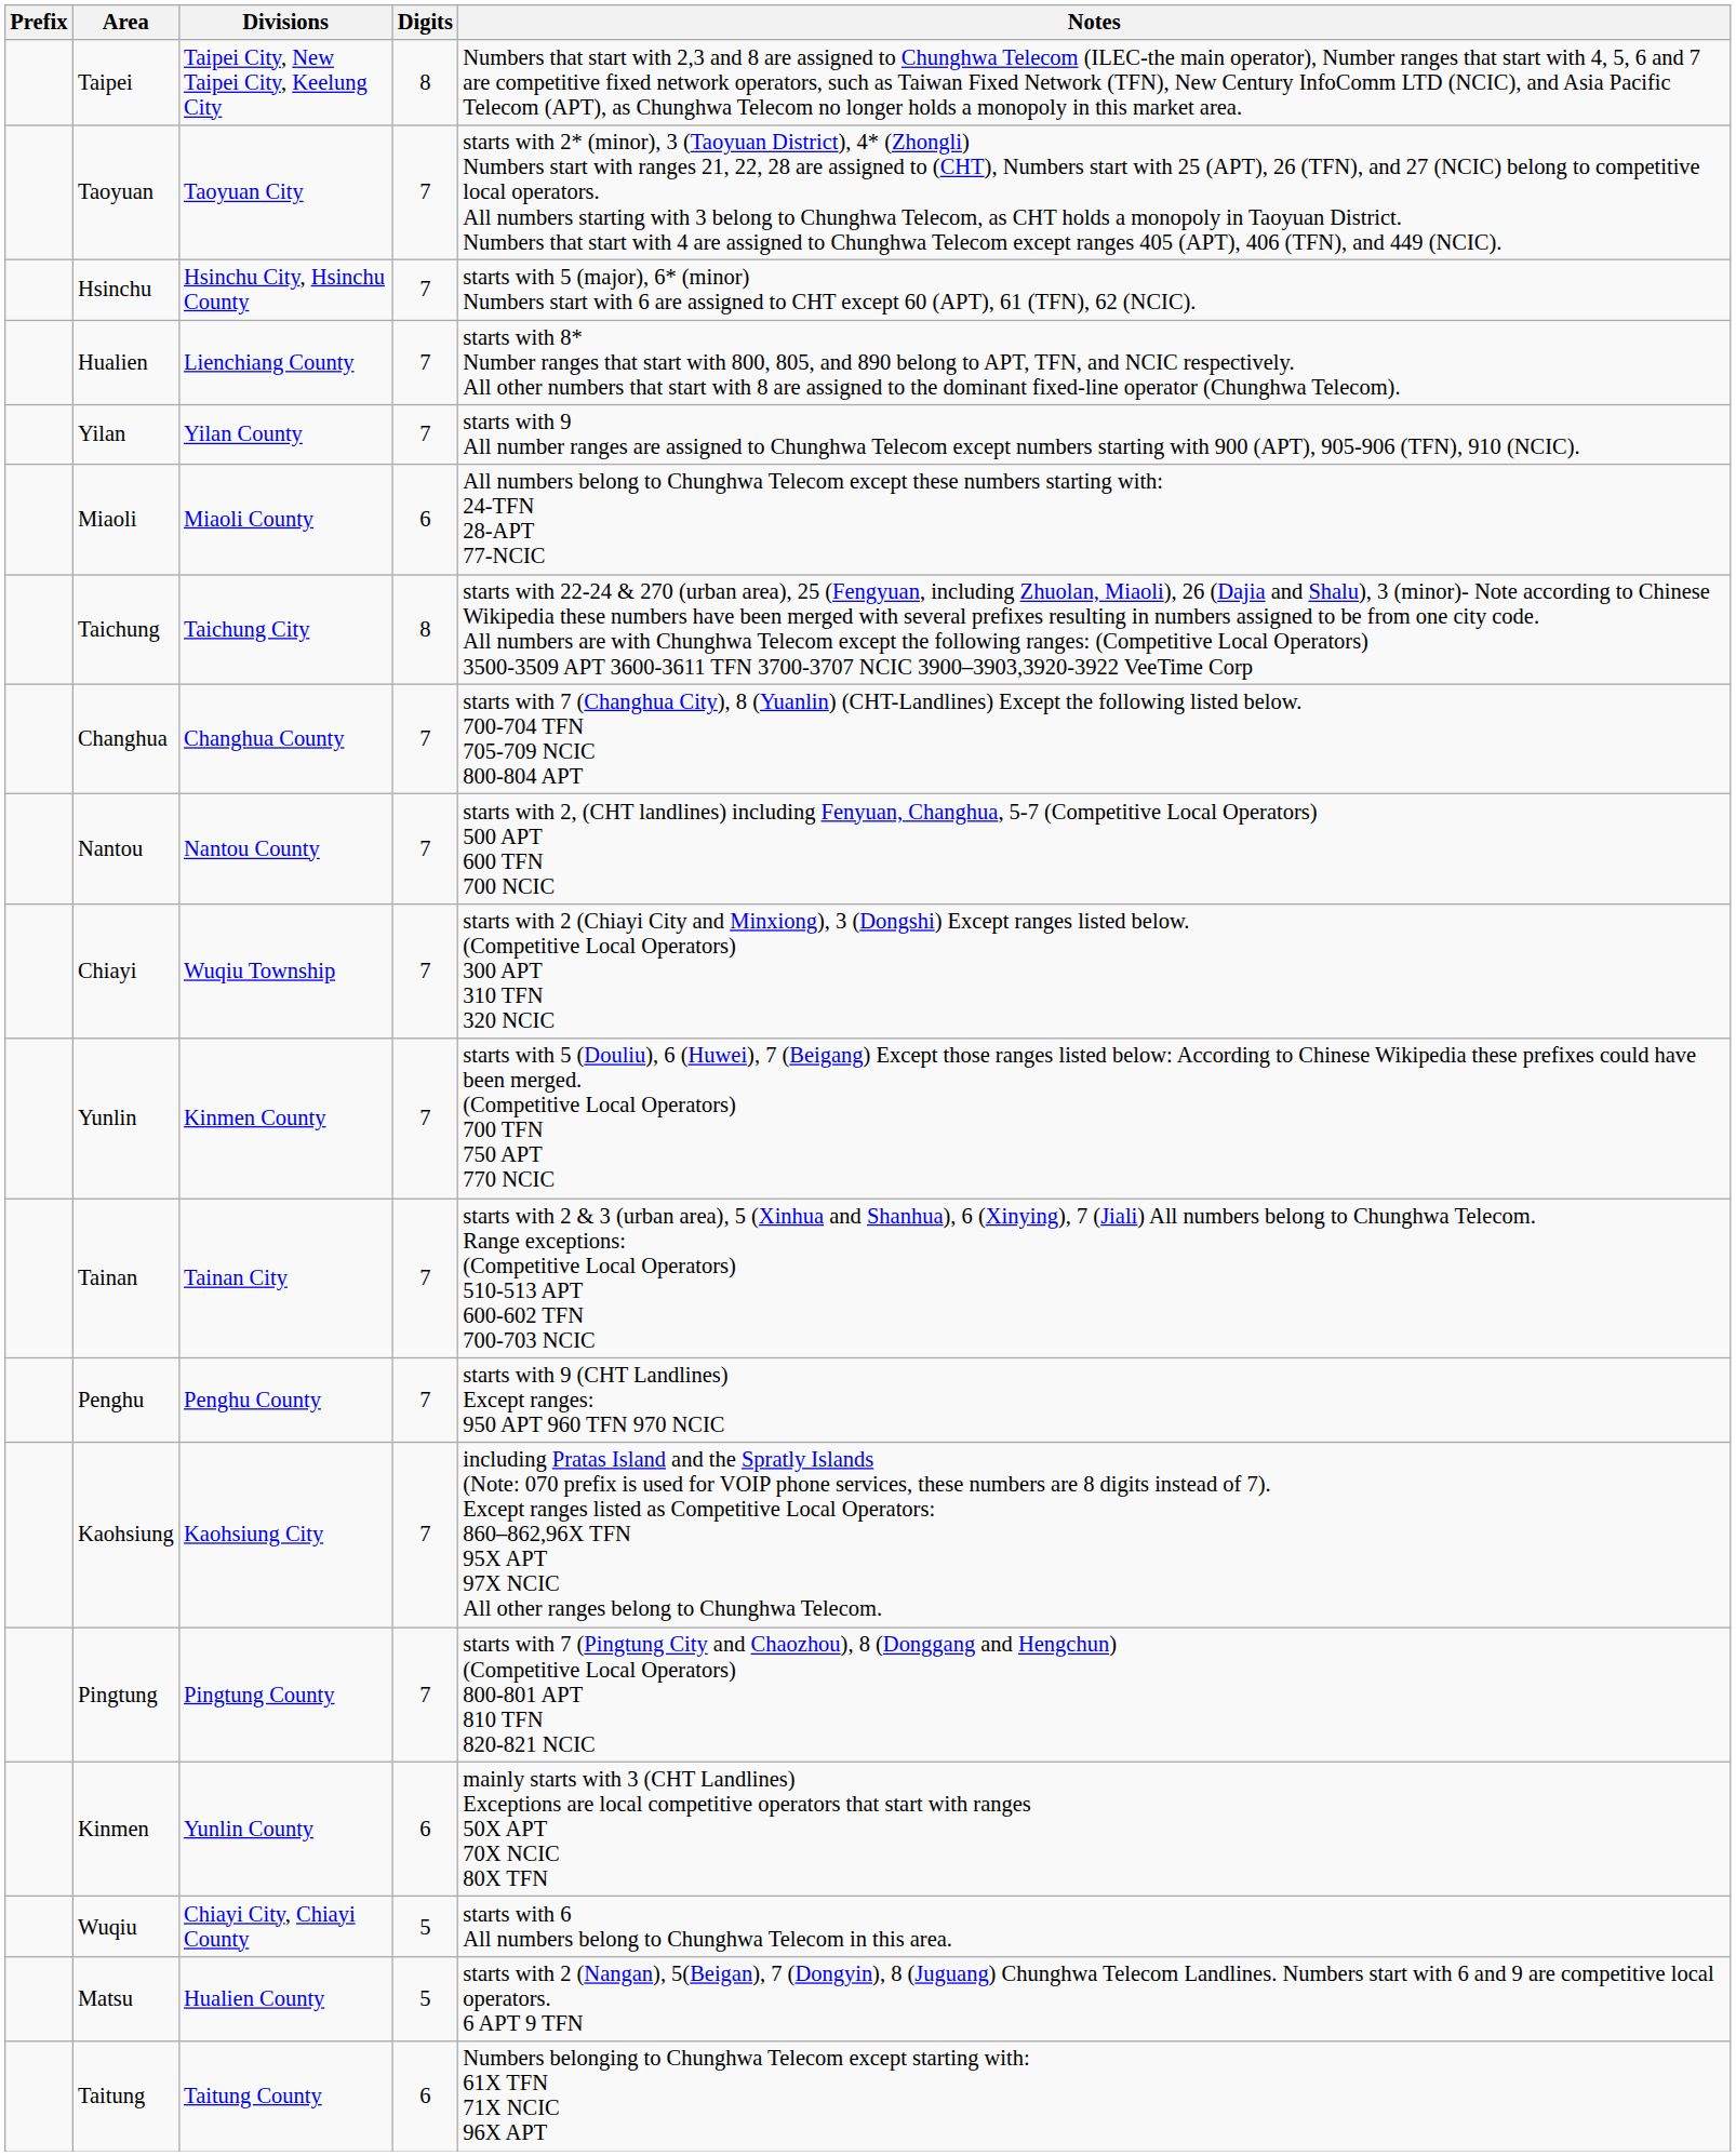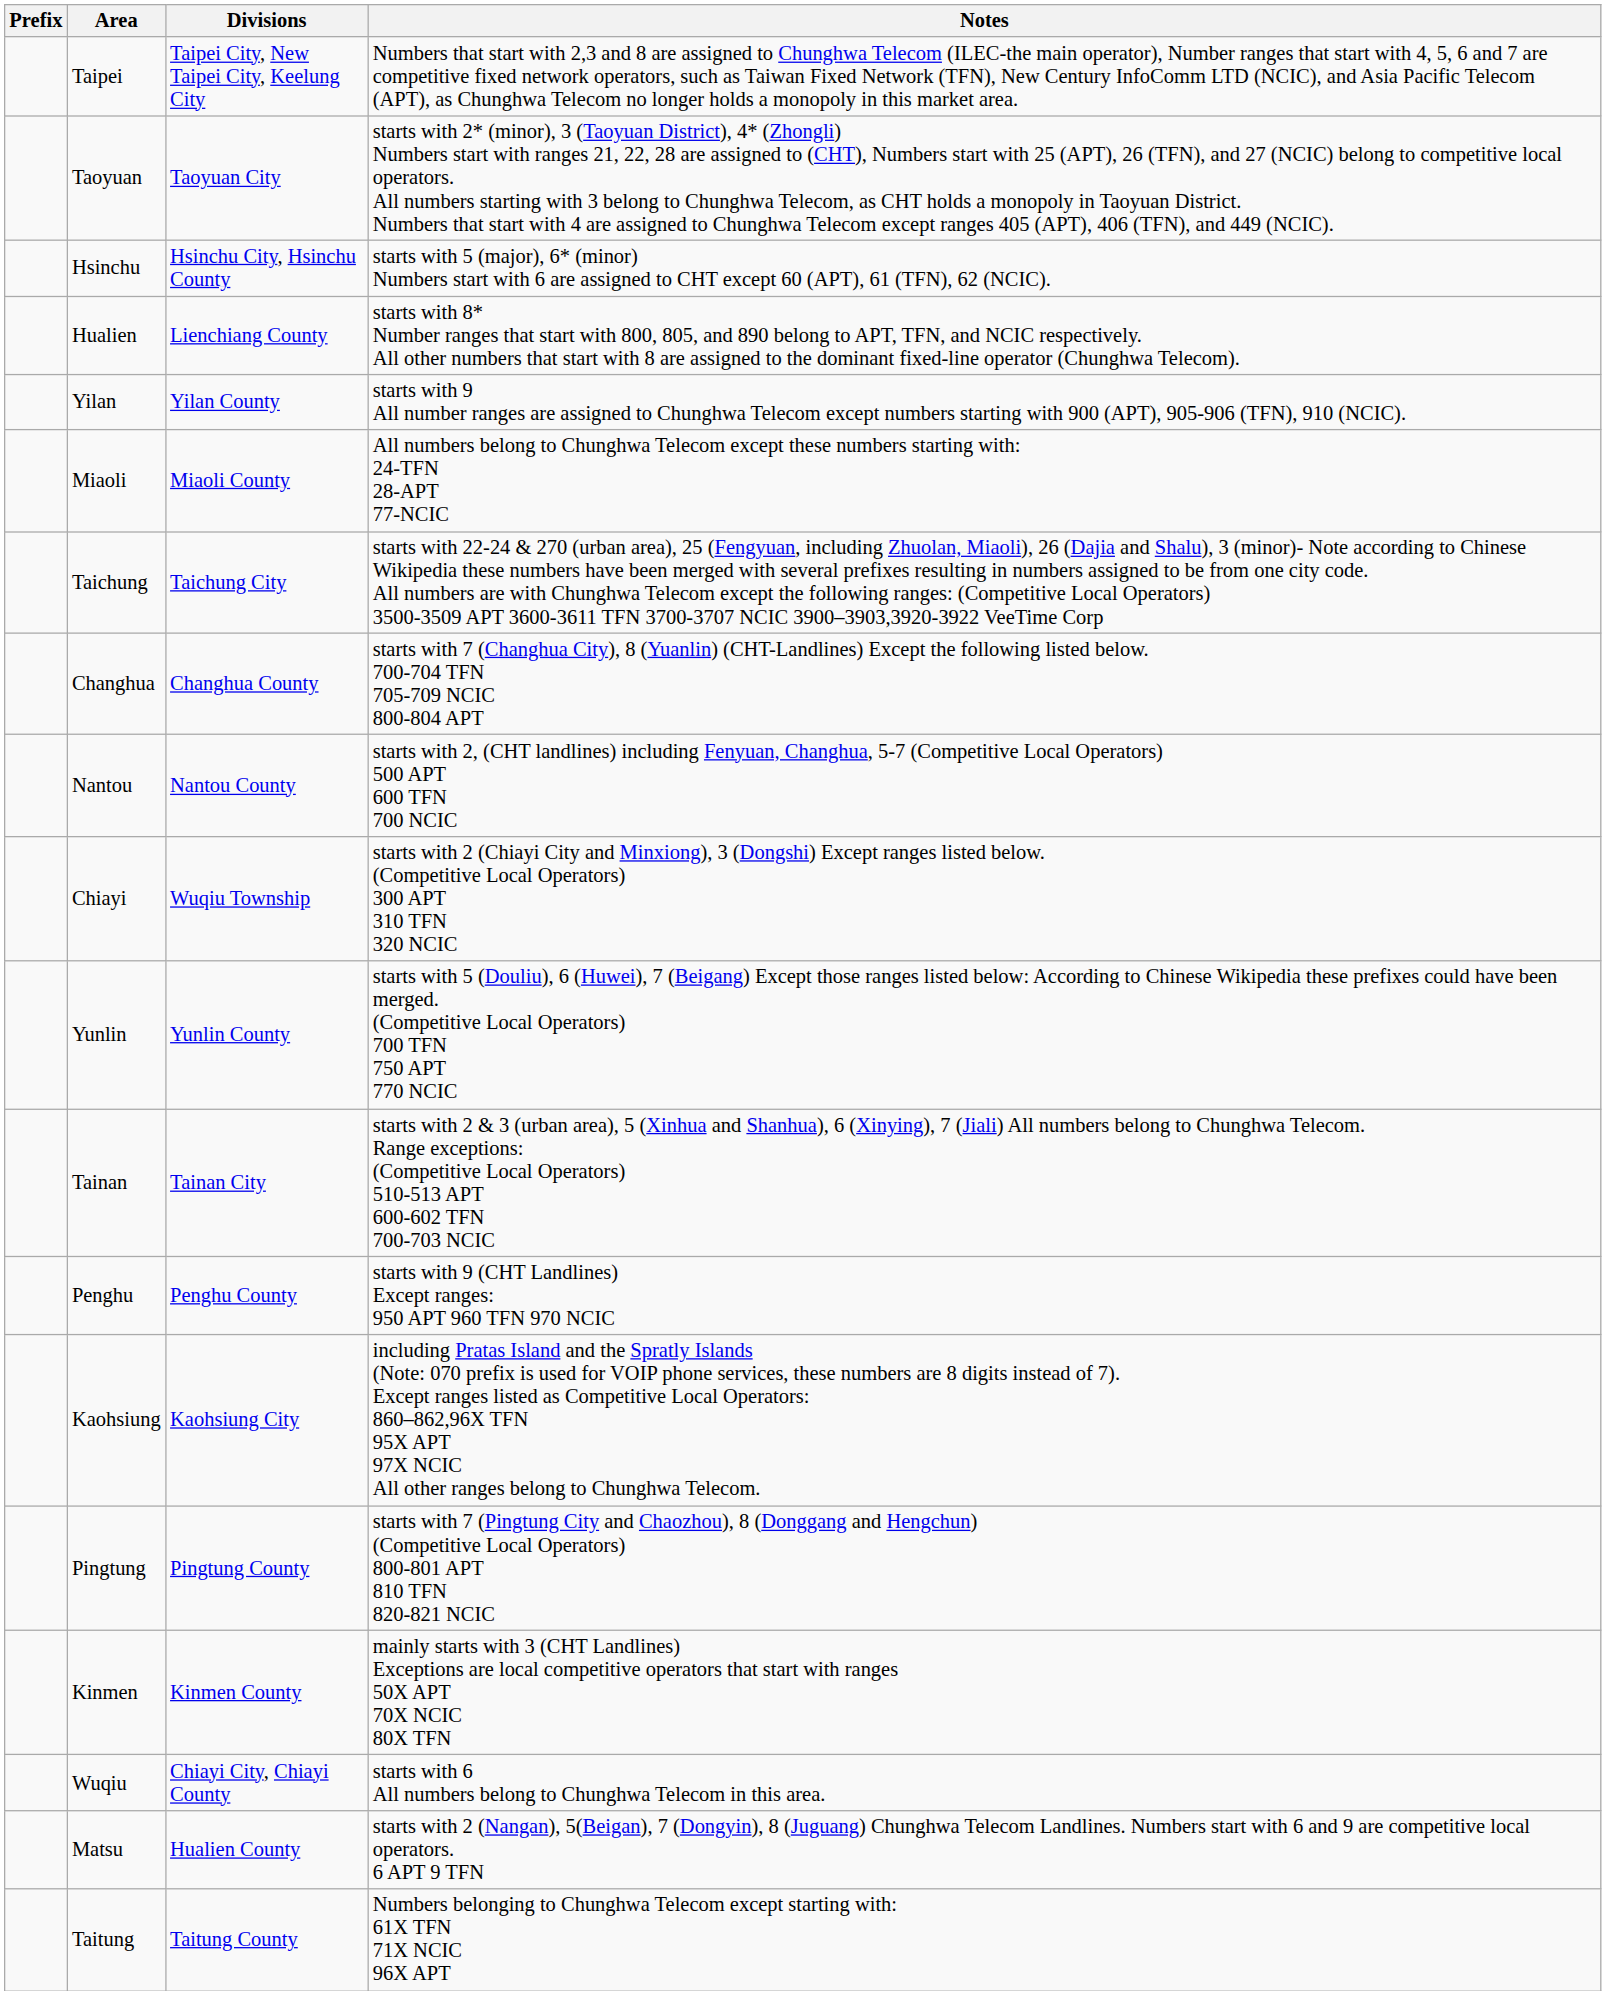- column: Digits | 8 | 7 | 7 | 7 | 7 | 6 | 8 | 7 | 7 | 7 | 7 | 7 | 7 | 7 | 7 | 6 | 5 | 5 | 6
Yunlin | Divisions: Kinmen County -> Yunlin County
Kinmen | Divisions: Yunlin County -> Kinmen County
